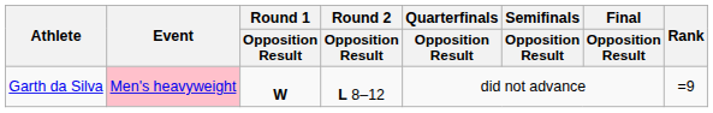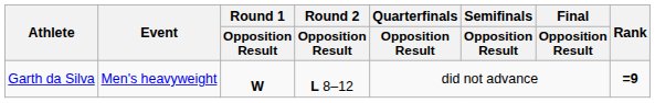Garth da Silva | Event: pink background -> no background
Garth da Silva | Rank: normal -> bold
